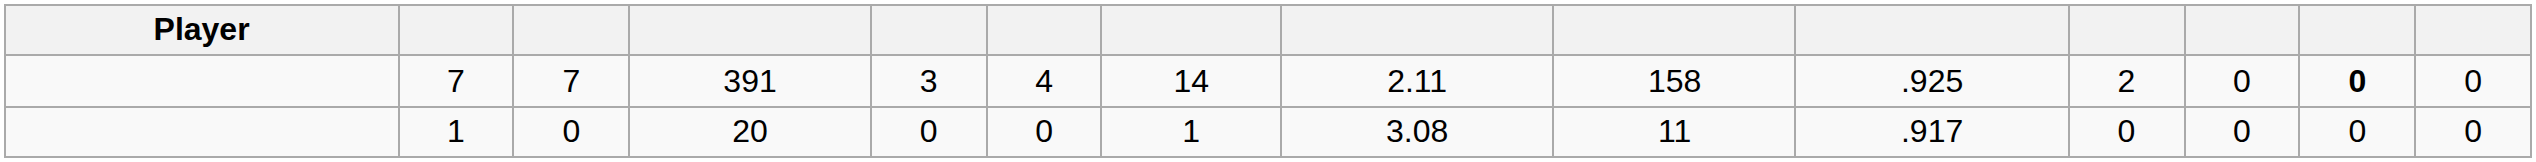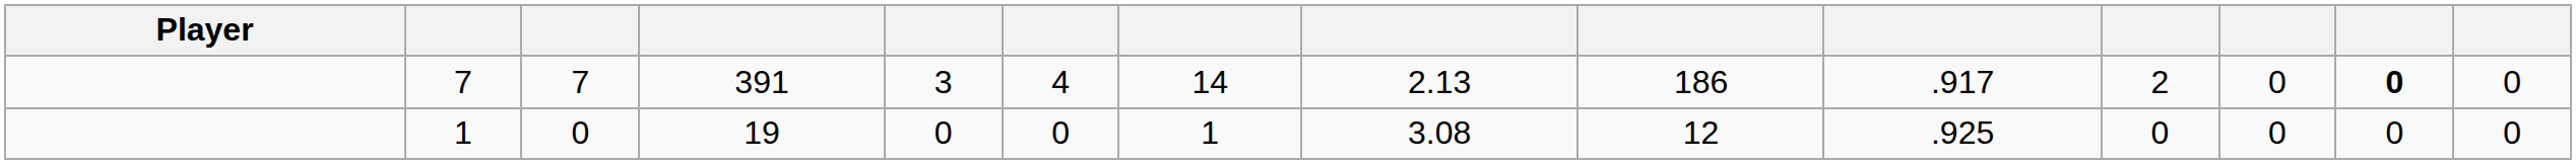row 2 | column 8: 2.11 -> 2.13
row 2 | column 9: 158 -> 186
row 2 | column 10: .925 -> .917
row 3 | column 4: 20 -> 19
row 3 | column 9: 11 -> 12
row 3 | column 10: .917 -> .925
